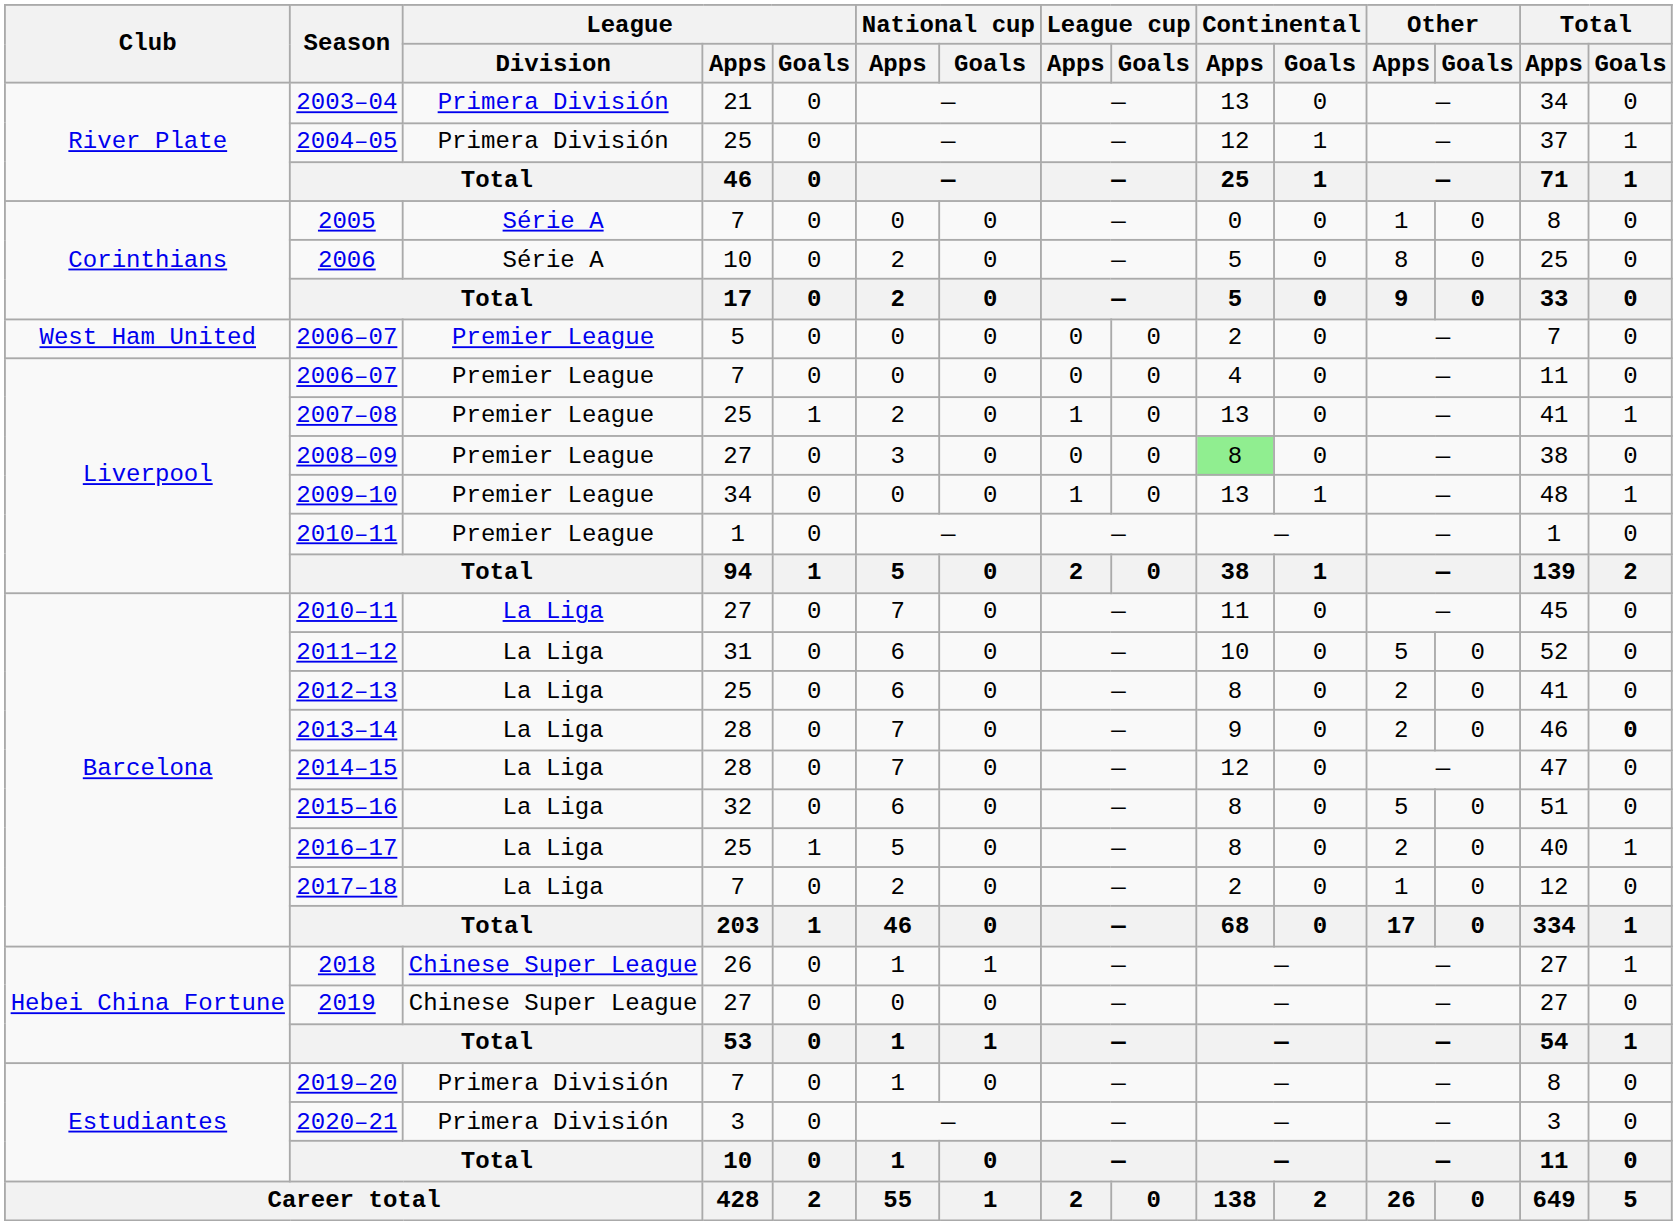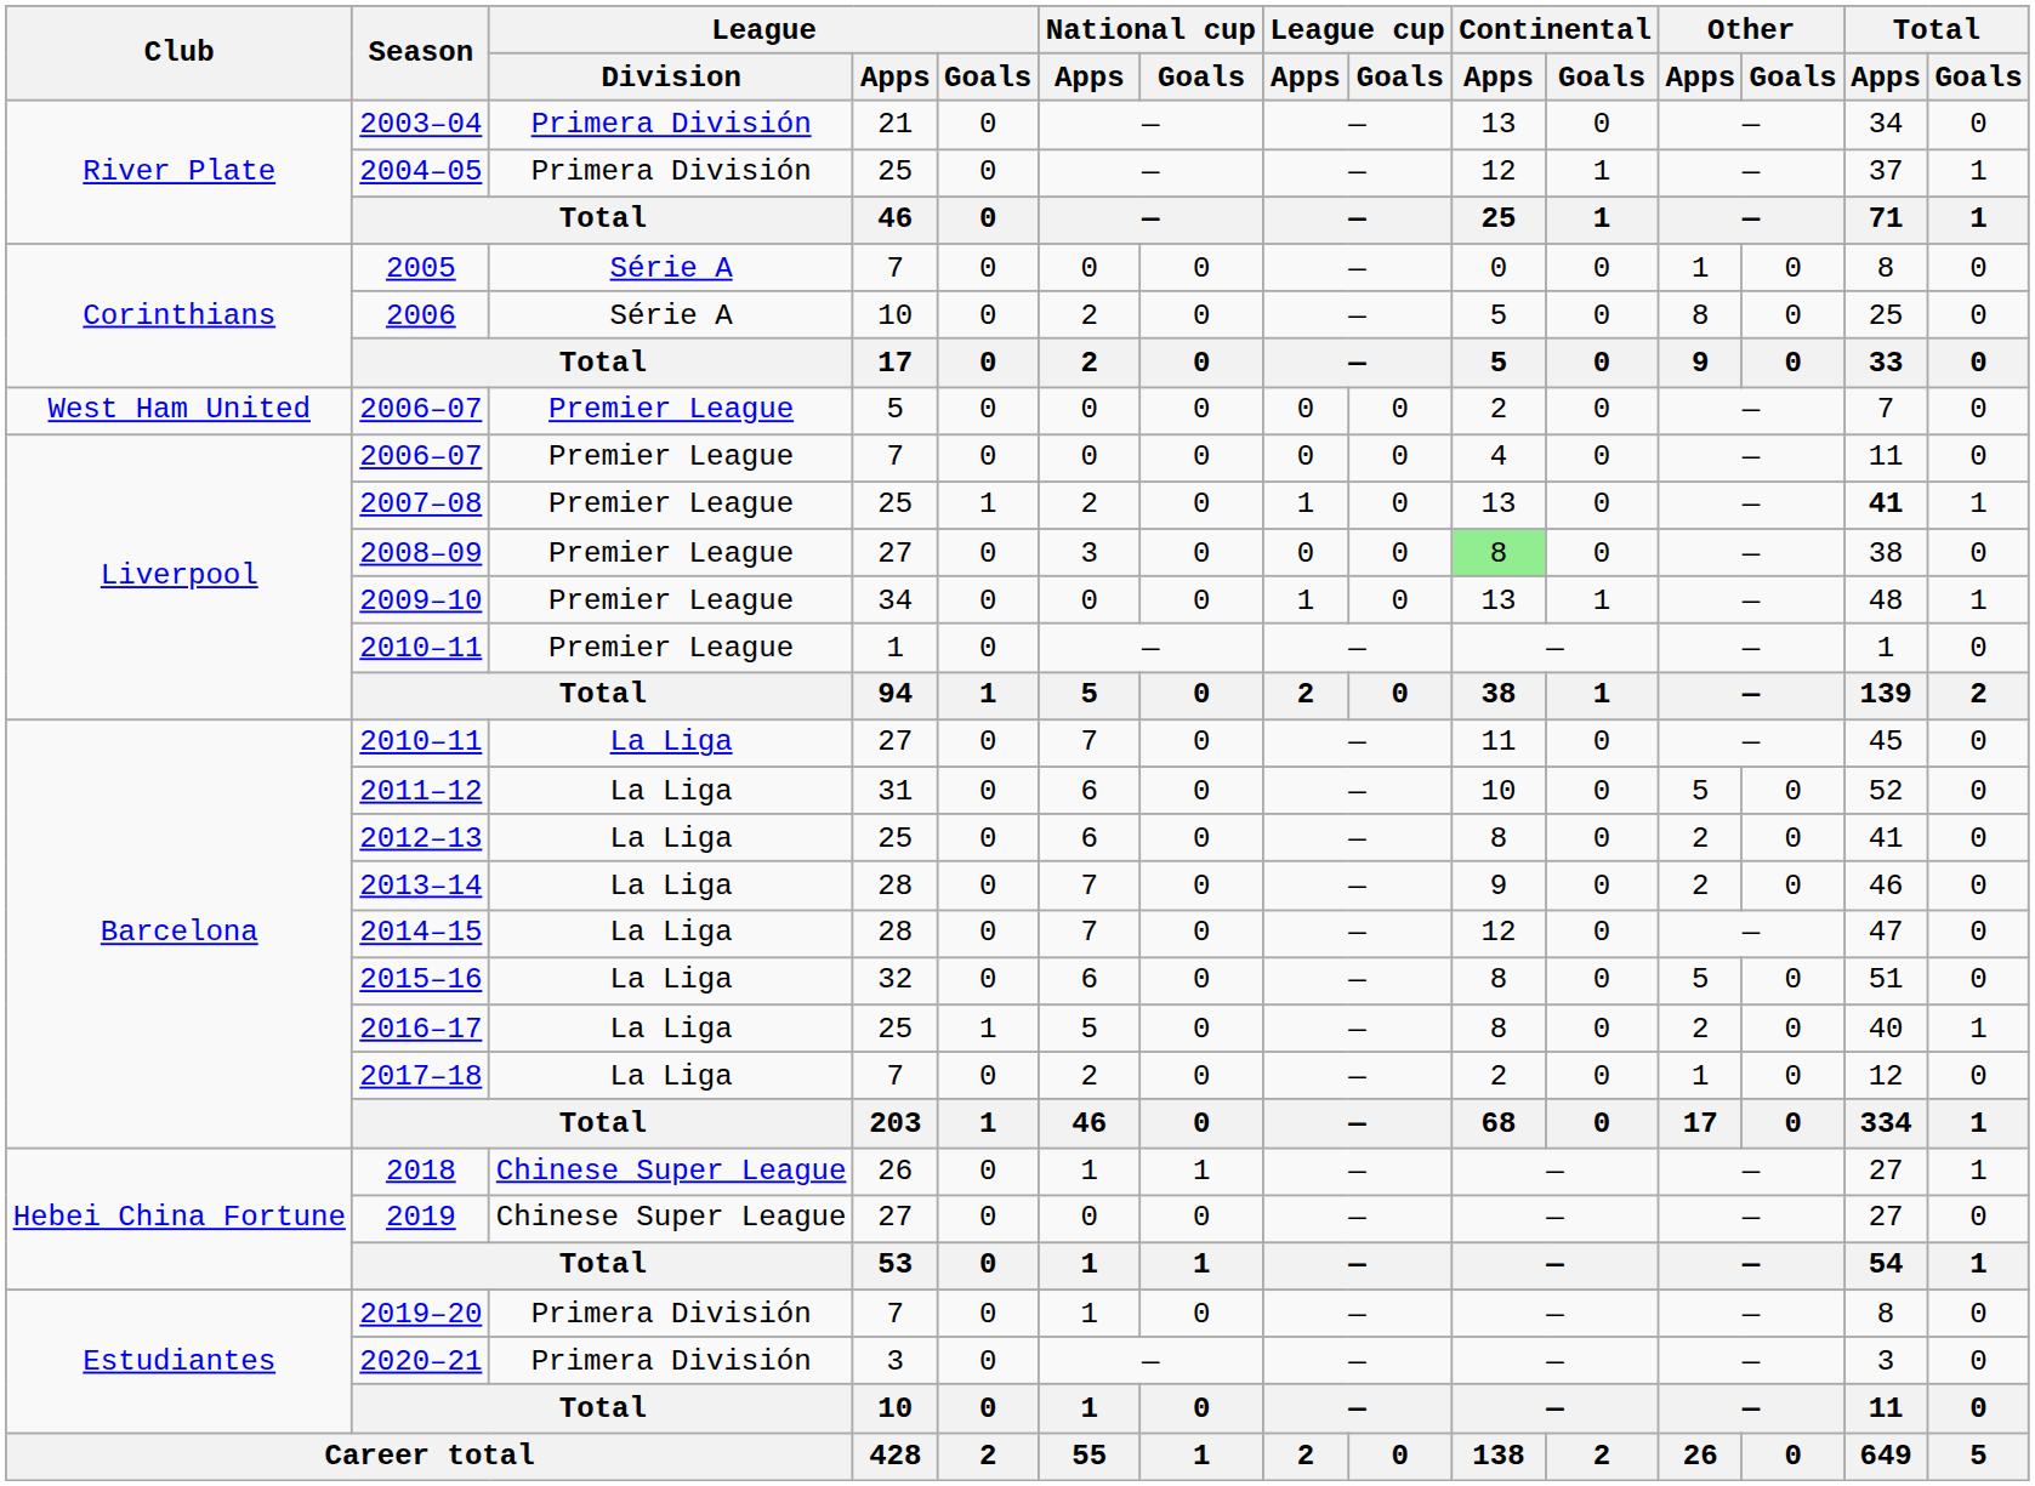2007–08 | Total / Apps: normal -> bold
2013–14 | Total / Goals: bold -> normal
